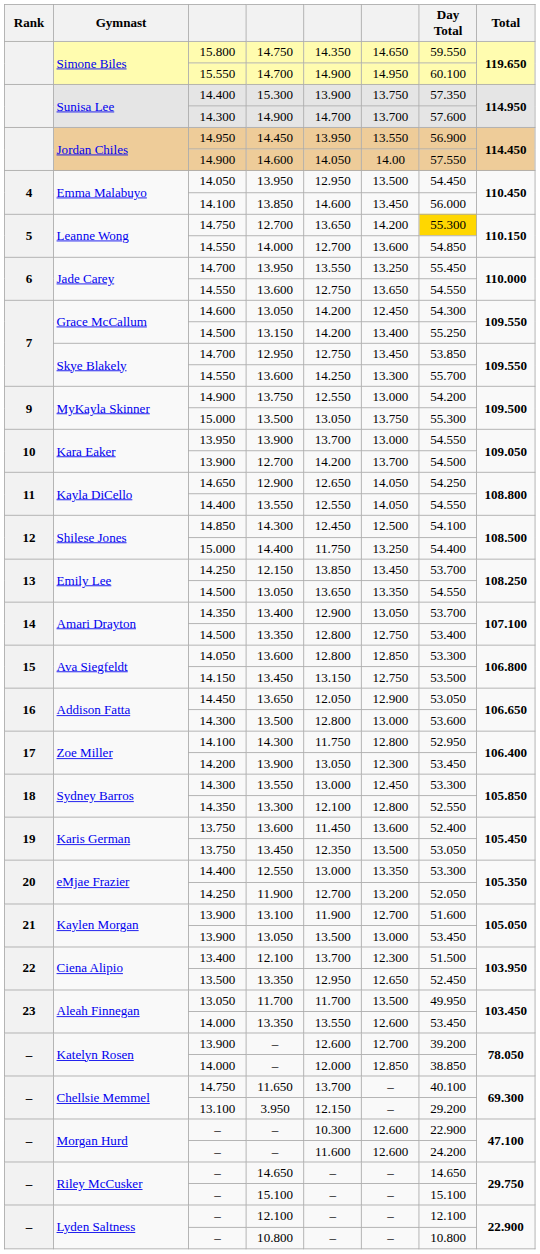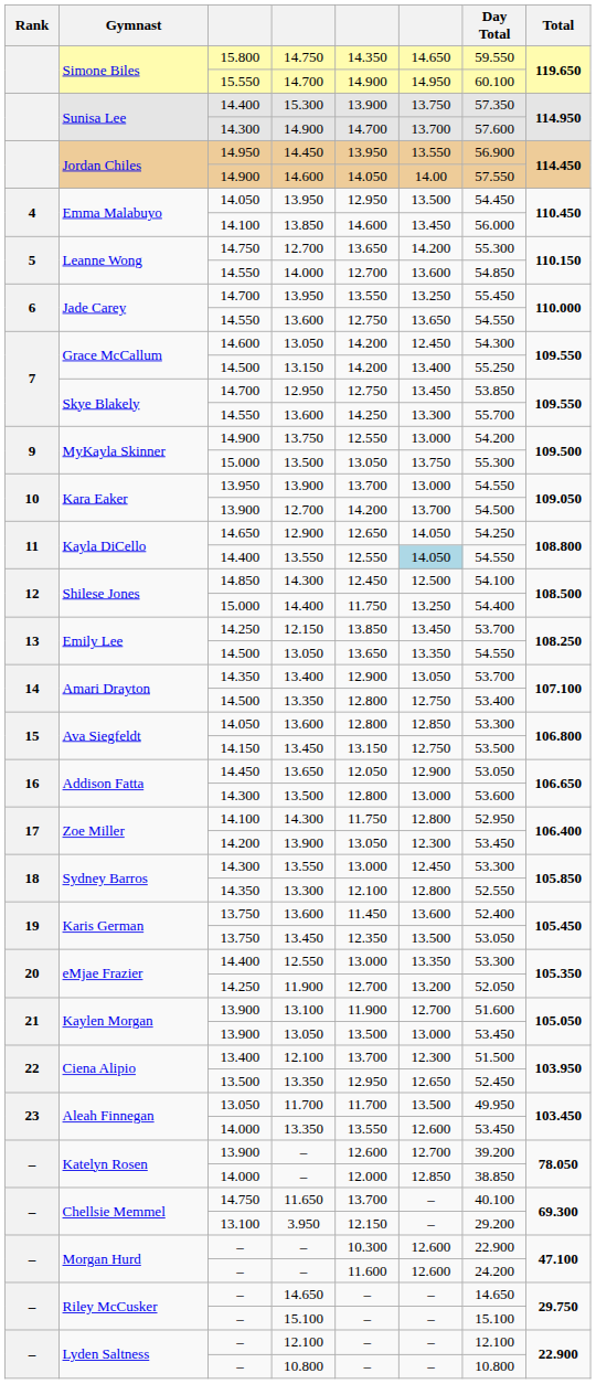14.750 / 12.700 | Day Total: gold background -> no background
14.400 / 13.550 | column 6: no background -> lightblue background
